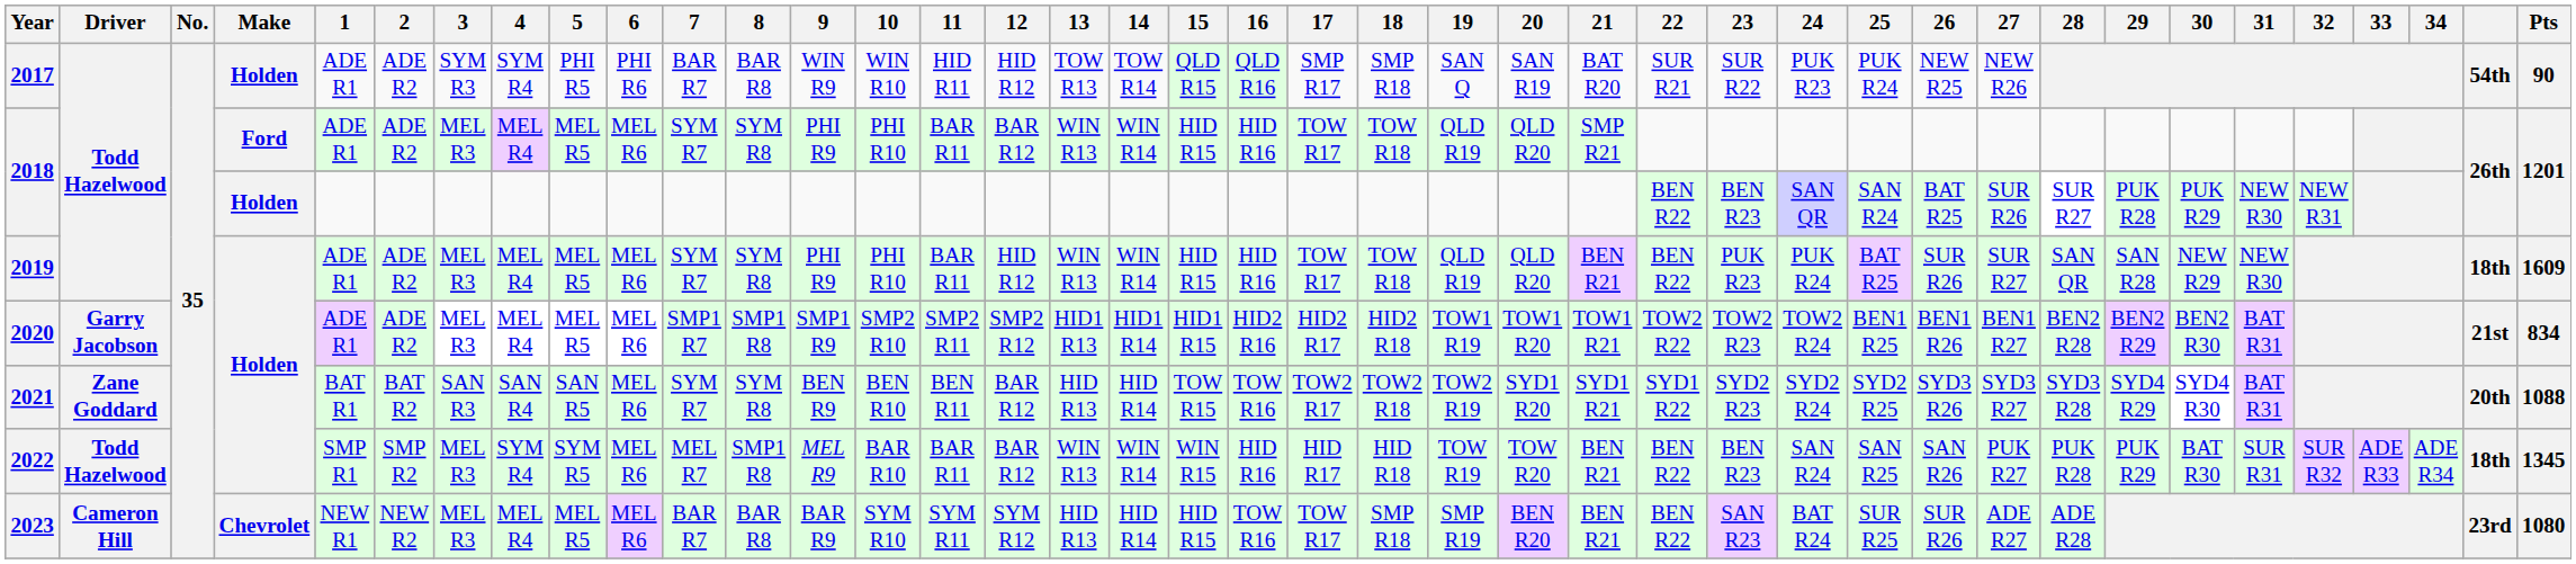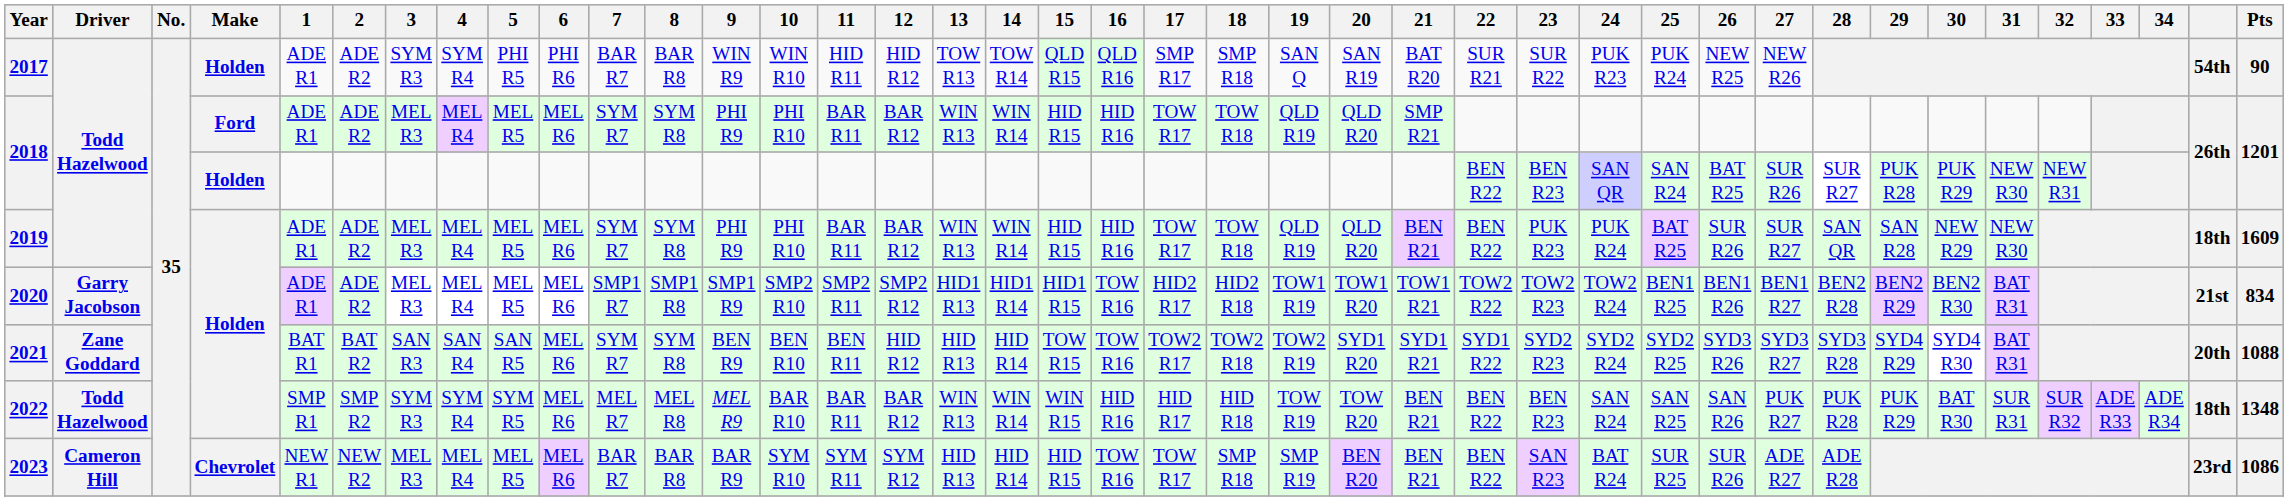2019 | 12: HID R12 -> BAR R12
2020 | 16: HID2 R16 -> TOW R16
2021 | 12: BAR R12 -> HID R12
2022 | 3: MEL R3 -> SYM R3
2022 | 8: SMP1 R8 -> MEL R8
2022 | Pts: 1345 -> 1348
2023 | Pts: 1080 -> 1086
